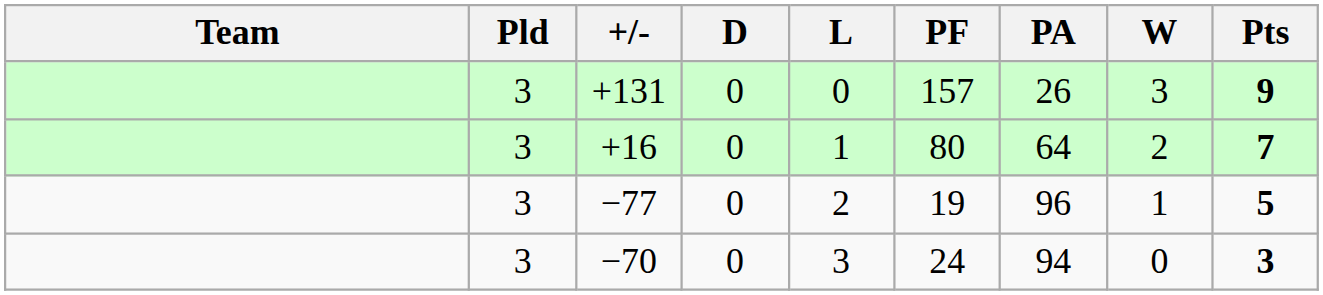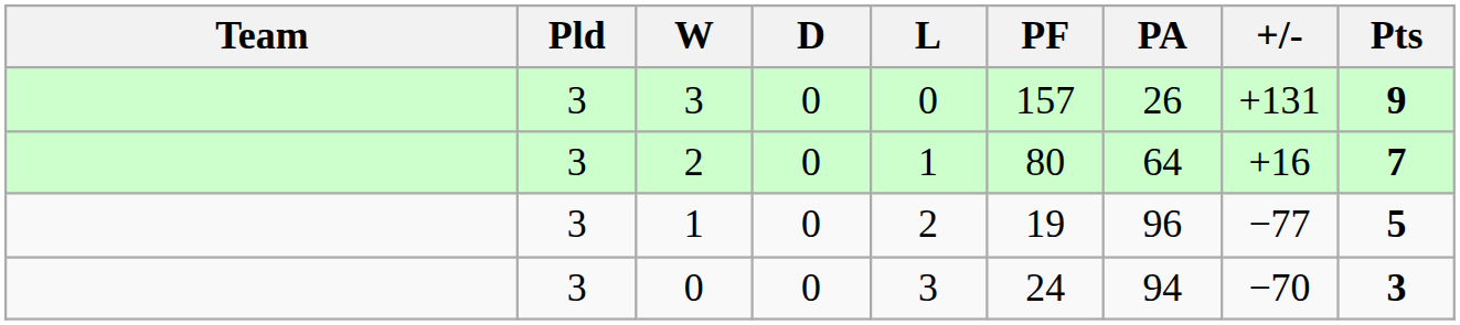columns swapped: W <-> +/-
